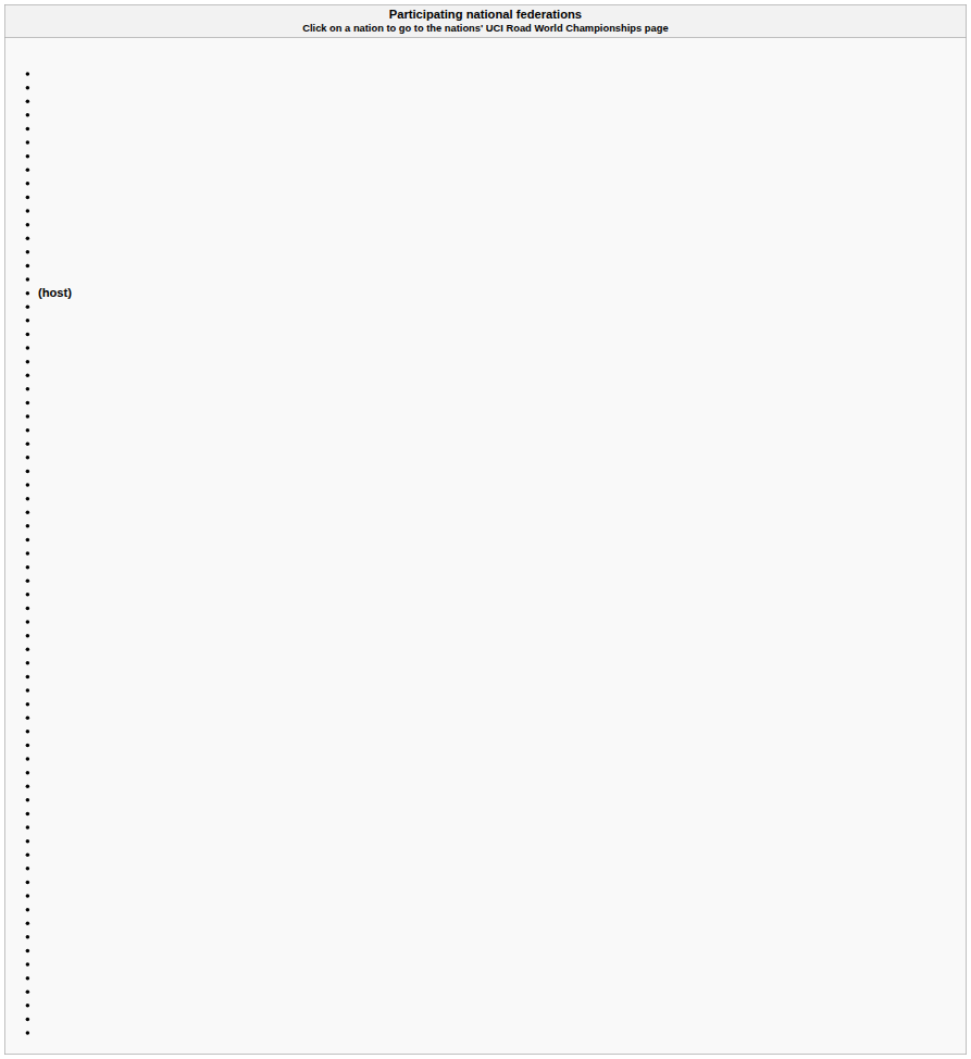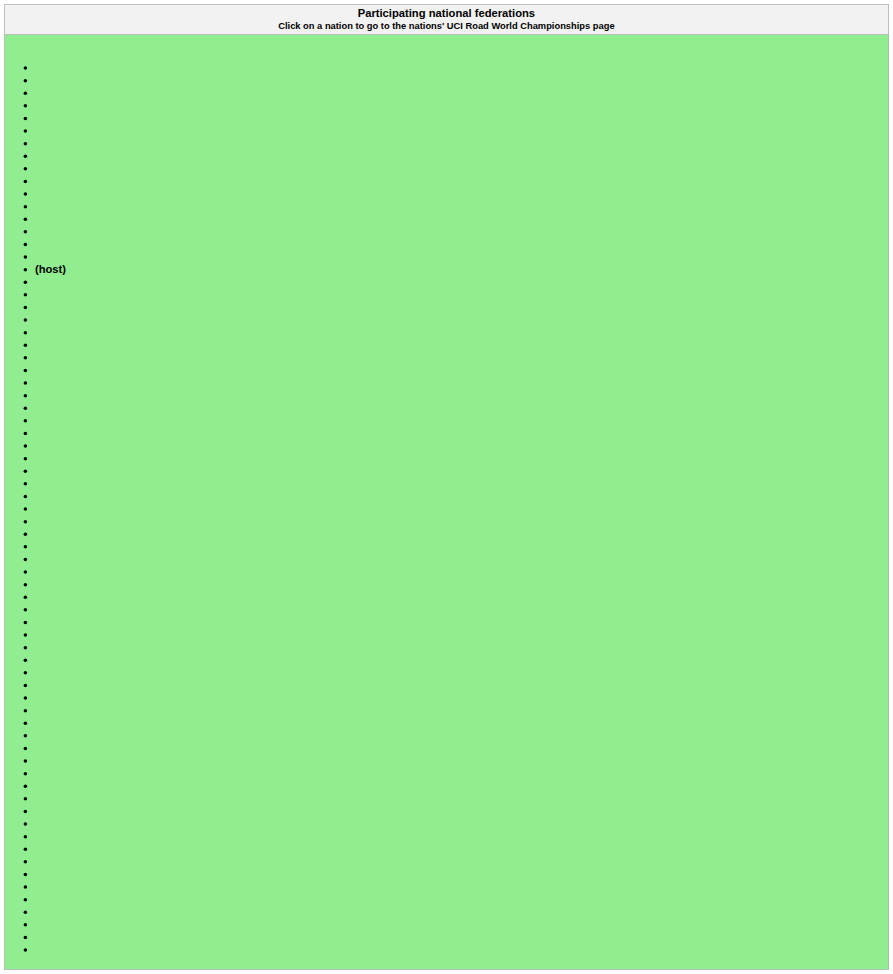row 2 | column 1: no background -> lightgreen background
